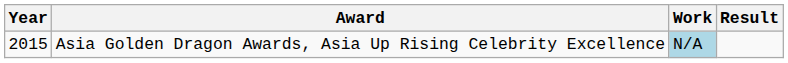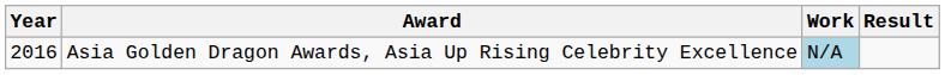row 2 | Year: 2015 -> 2016
